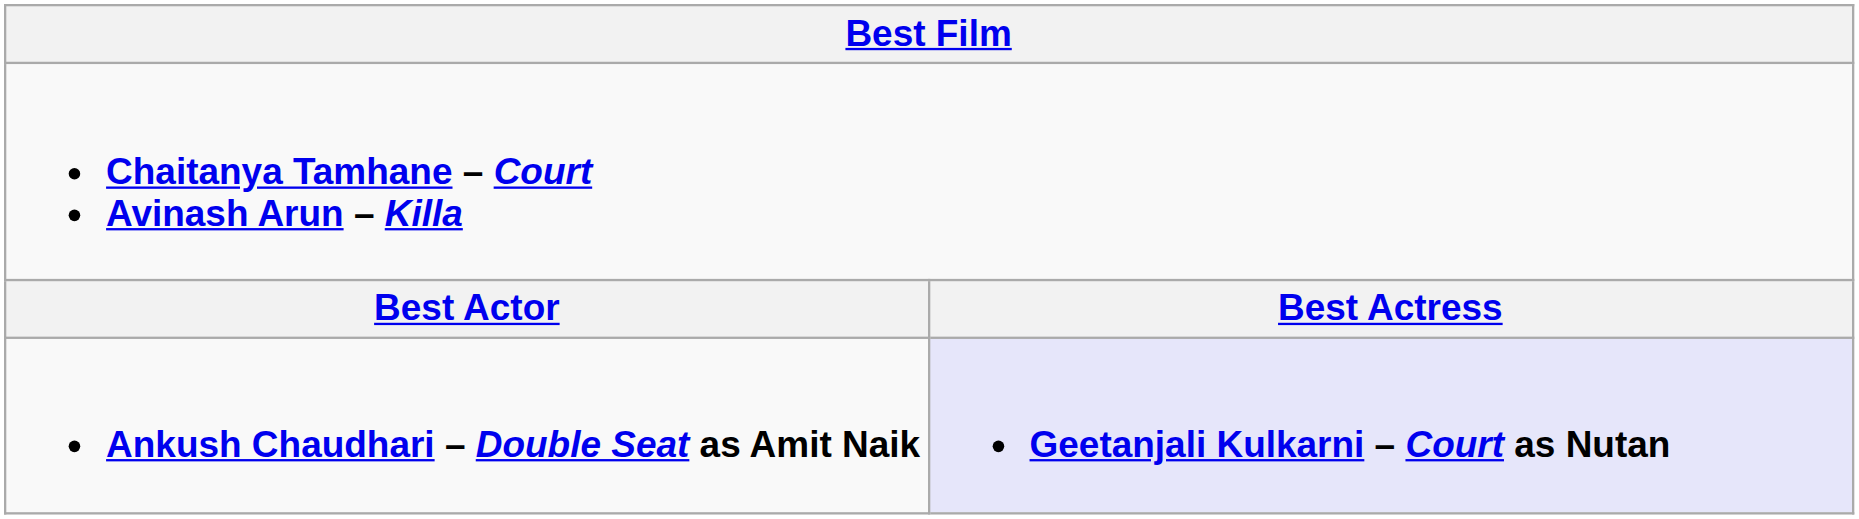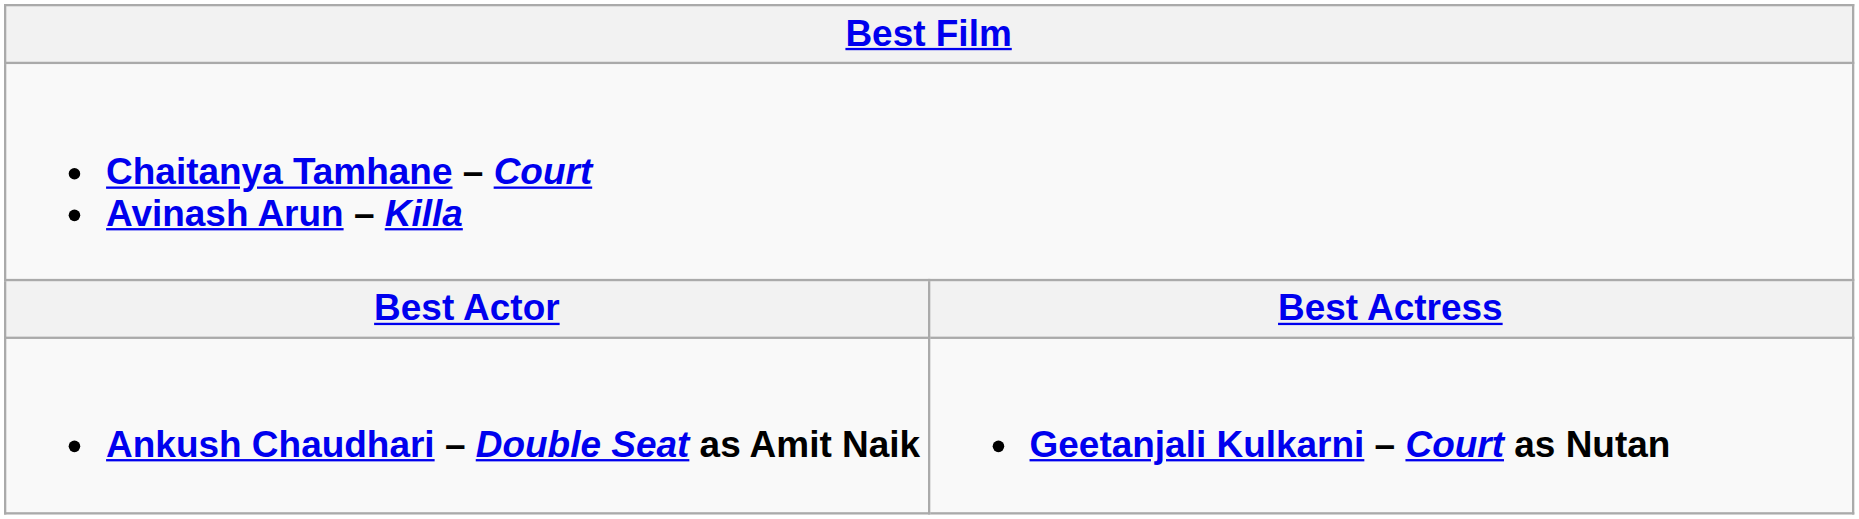Ankush Chaudhari – Double Seat as Amit Naik | column 2: lavender background -> no background
